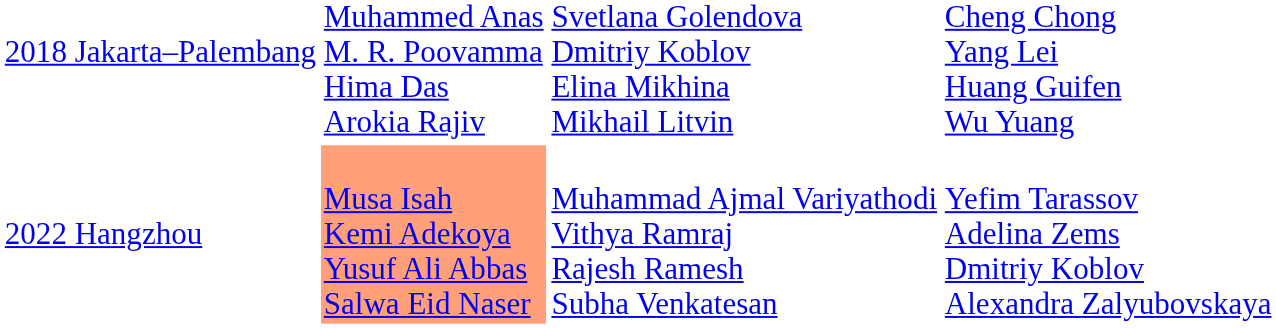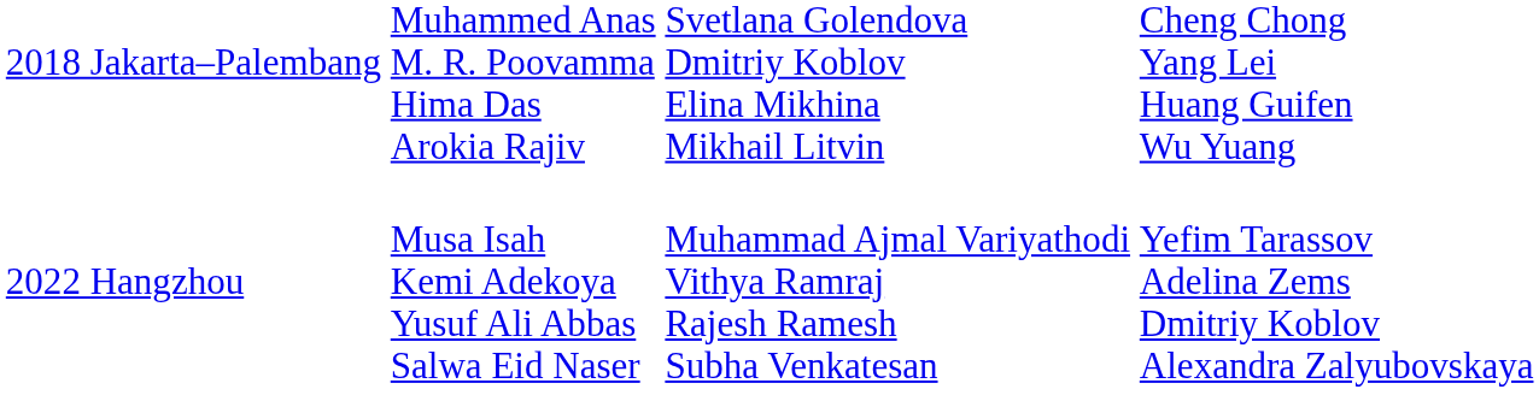2022 Hangzhou | column 2: lightsalmon background -> no background
